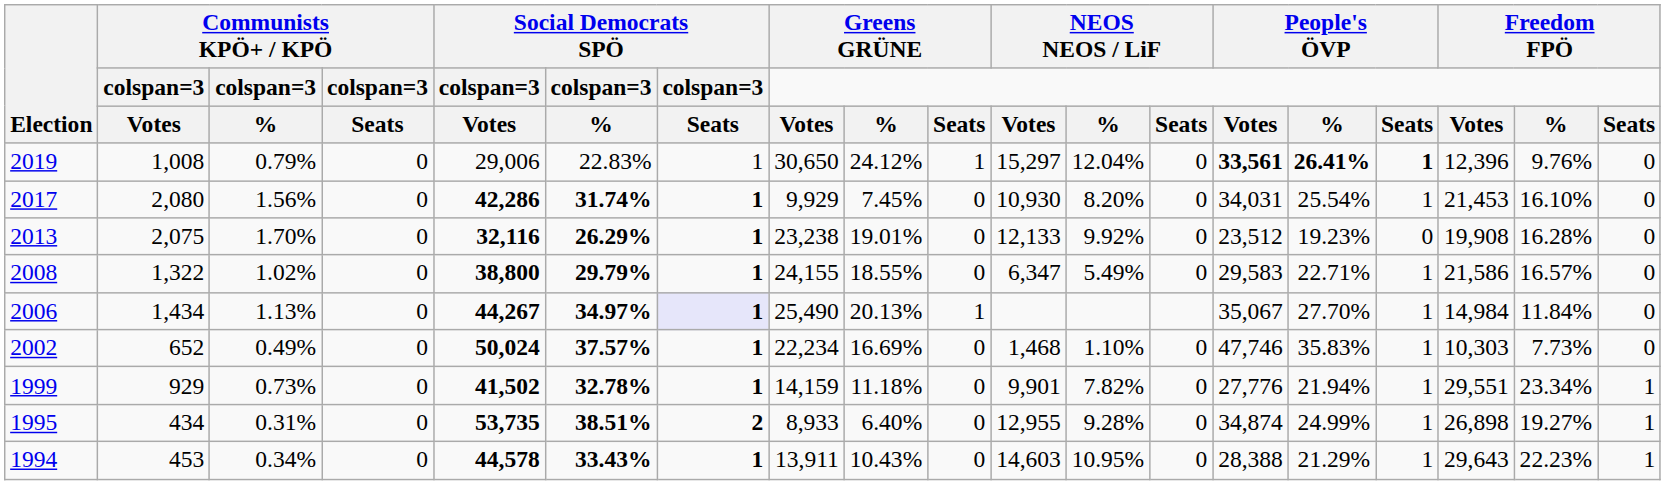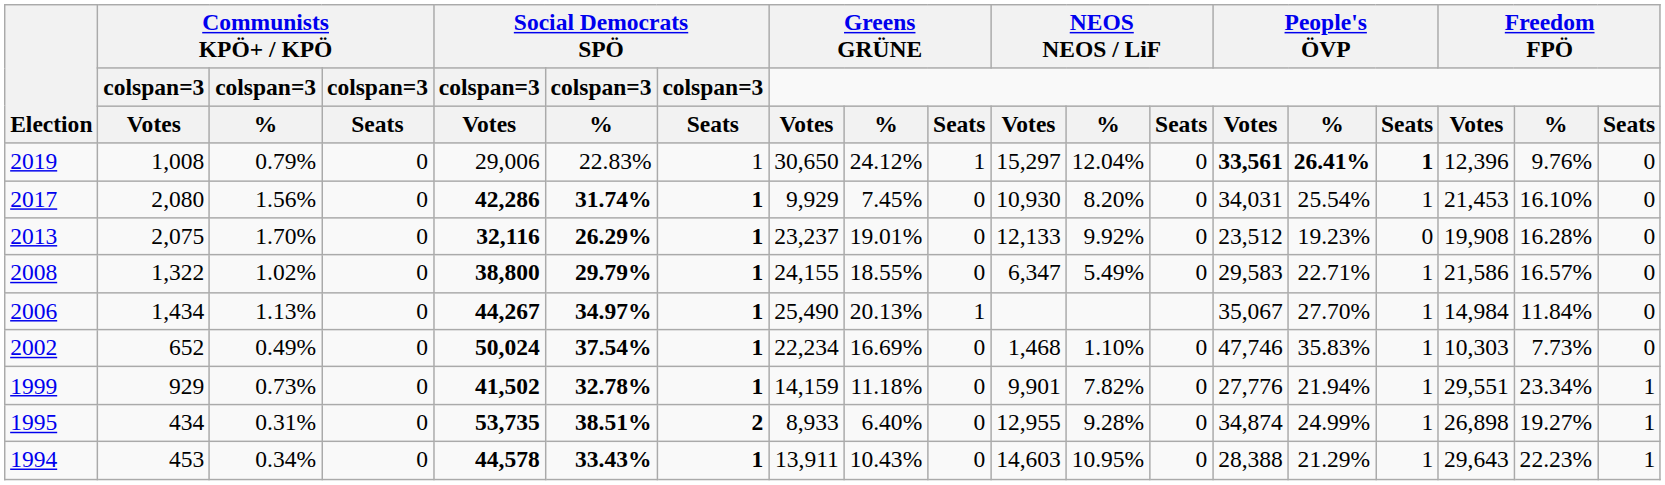2013 | Greens GRÜNE / Votes: 23,238 -> 23,237
2006 | Social Democrats SPÖ / colspan=3 / Seats: lavender background -> no background
2002 | Social Democrats SPÖ / colspan=3 / %: 37.57% -> 37.54%
